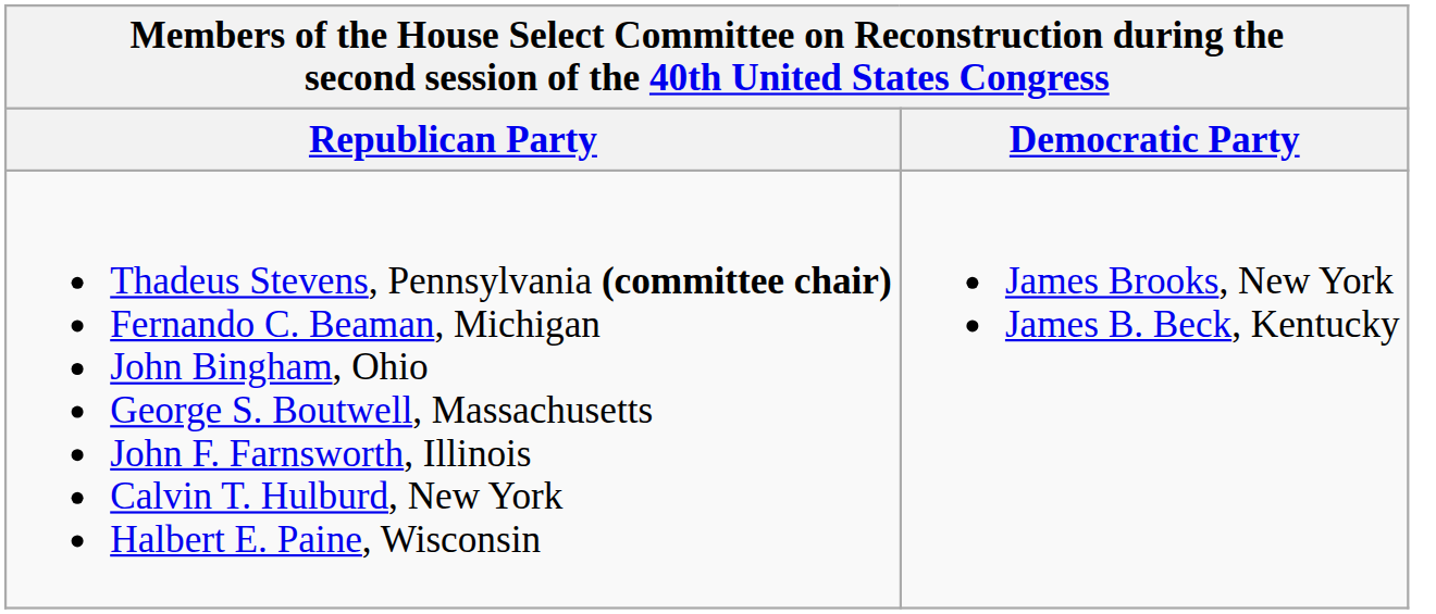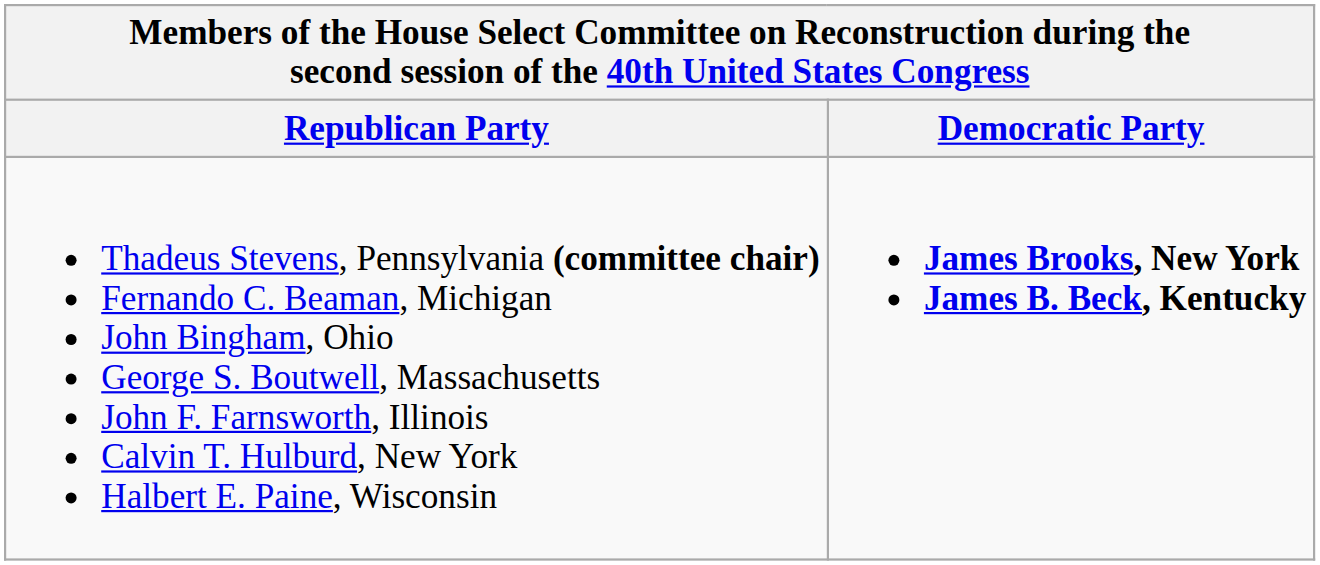row 3 | Democratic Party: normal -> bold
